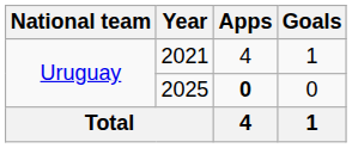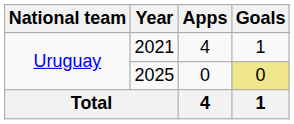2025 | Apps: bold -> normal
2025 | Goals: no background -> khaki background
